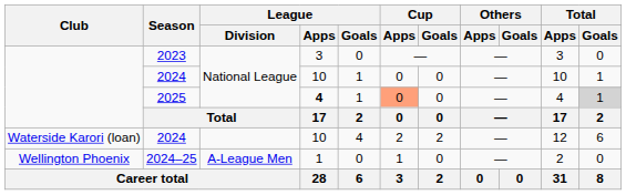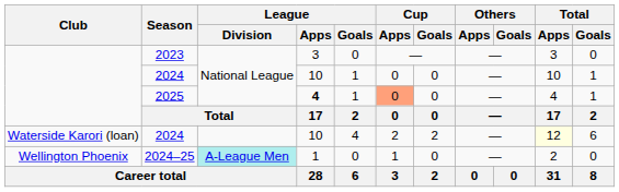2025 | Total / Goals: lightgrey background -> no background
Waterside Karori (loan) / 2024 | Total / Apps: no background -> lightyellow background
2024–25 | League / Division: no background -> paleturquoise background
